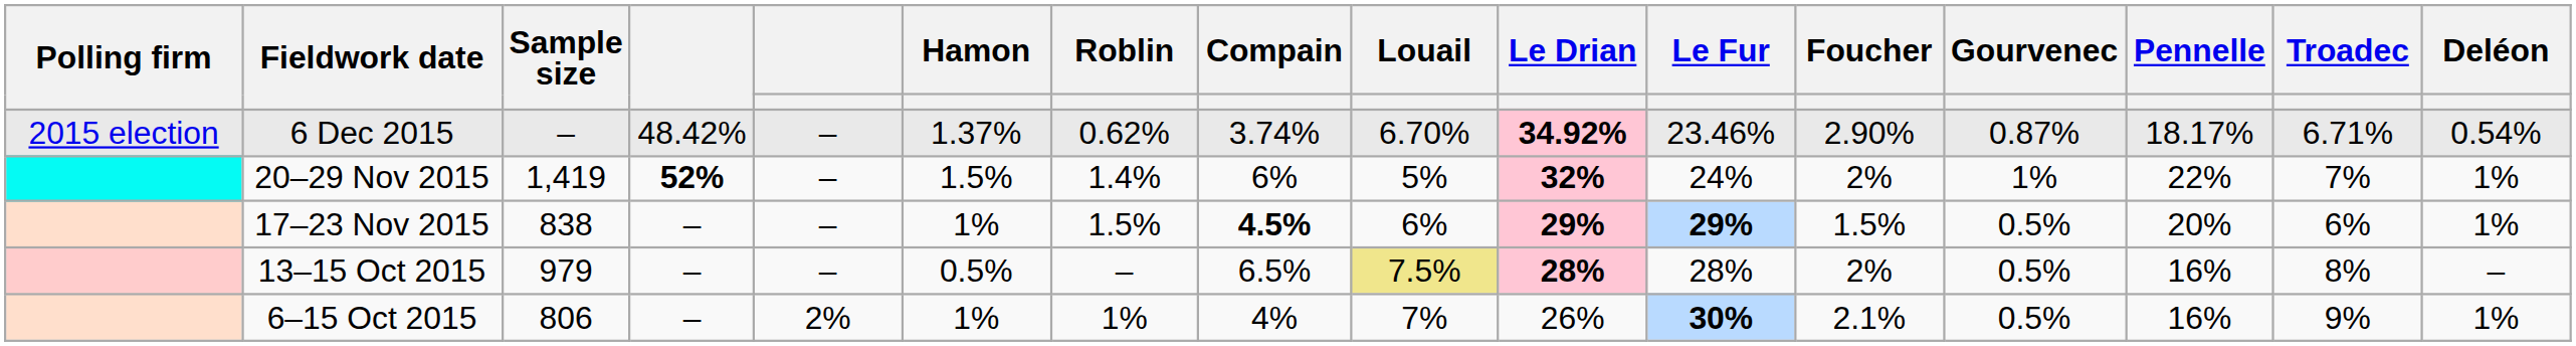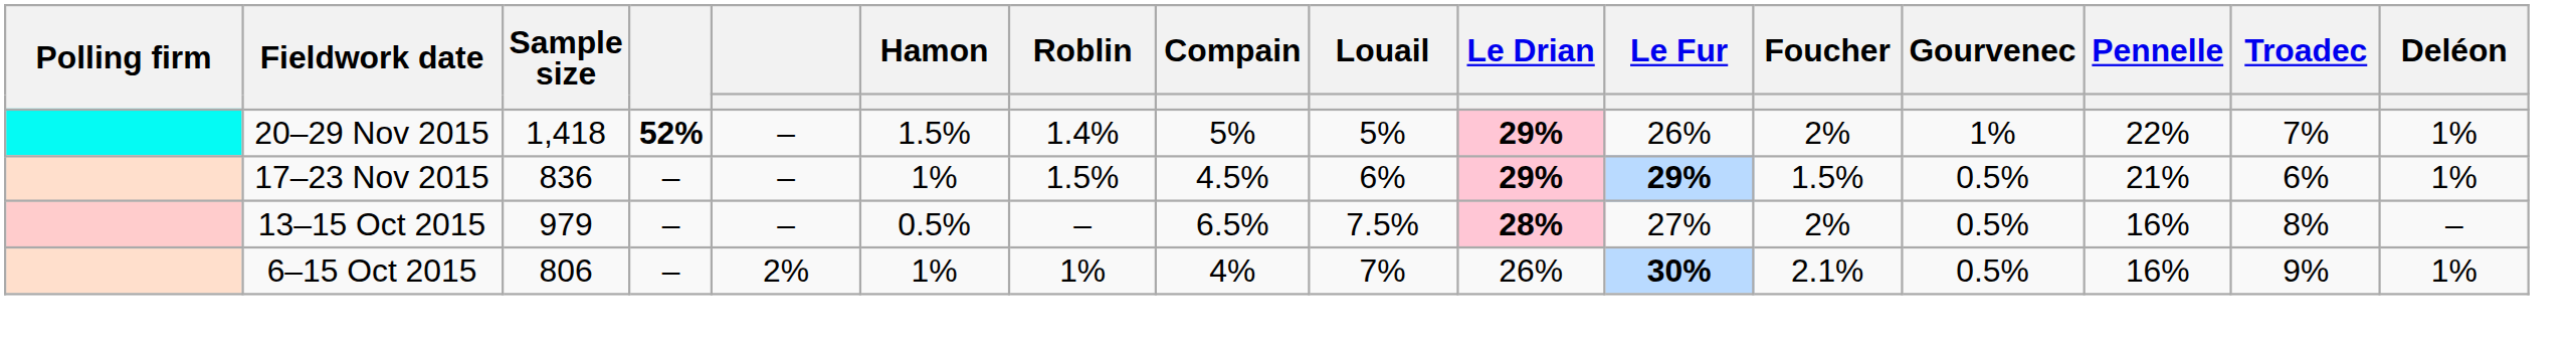- row: 2015 election | 6 Dec 2015 | – | 48.42% | – | 1.37% | 0.62% | 3.74% | 6.70% | 34.92% | 23.46% | 2.90% | 0.87% | 18.17% | 6.71% | 0.54%
20–29 Nov 2015 | Sample size: 1,419 -> 1,418
20–29 Nov 2015 | Compain: 6% -> 5%
20–29 Nov 2015 | Le Drian: 32% -> 29%
20–29 Nov 2015 | Le Fur: 24% -> 26%
17–23 Nov 2015 | Sample size: 838 -> 836
17–23 Nov 2015 | Compain: bold -> normal
17–23 Nov 2015 | Pennelle: 20% -> 21%
13–15 Oct 2015 | Louail: khaki background -> no background
13–15 Oct 2015 | Le Fur: 28% -> 27%
